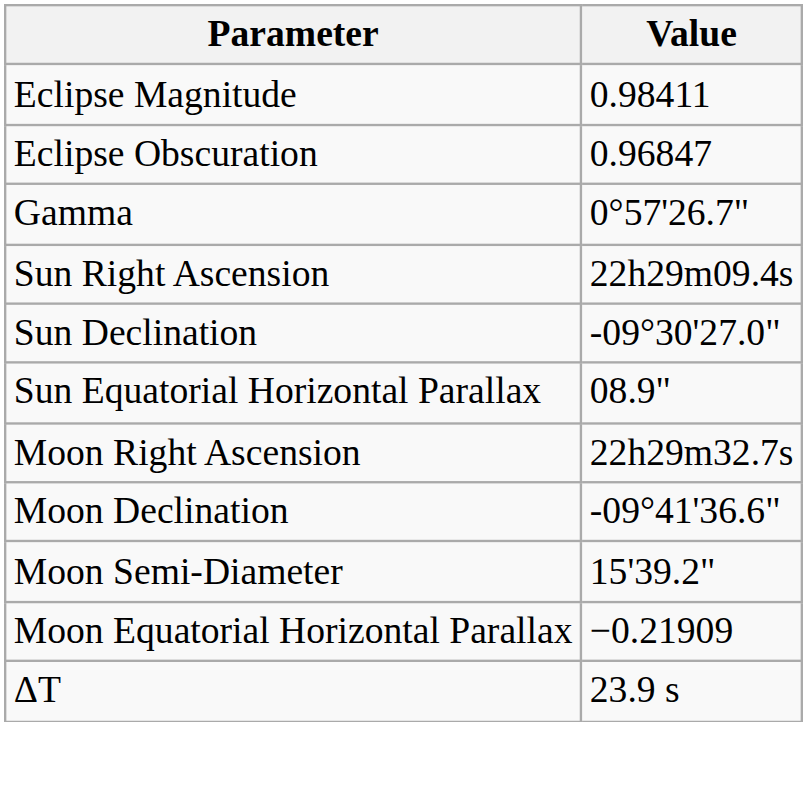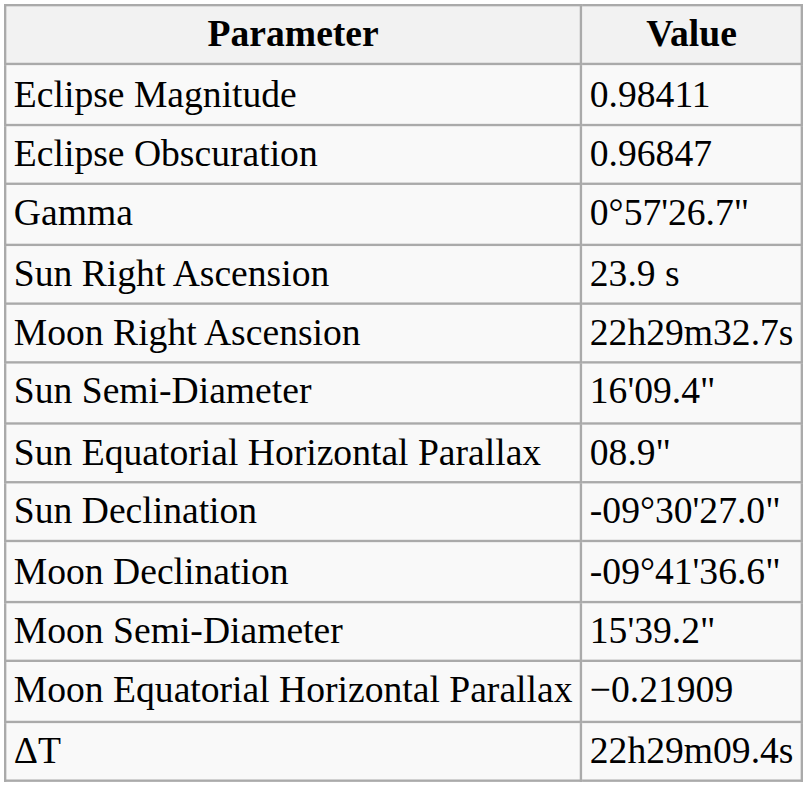Sun Right Ascension | Value: 22h29m09.4s -> 23.9 s
rows swapped: Sun Declination <-> Moon Right Ascension
+ row: Sun Semi-Diameter | 16'09.4"
ΔT | Value: 23.9 s -> 22h29m09.4s
